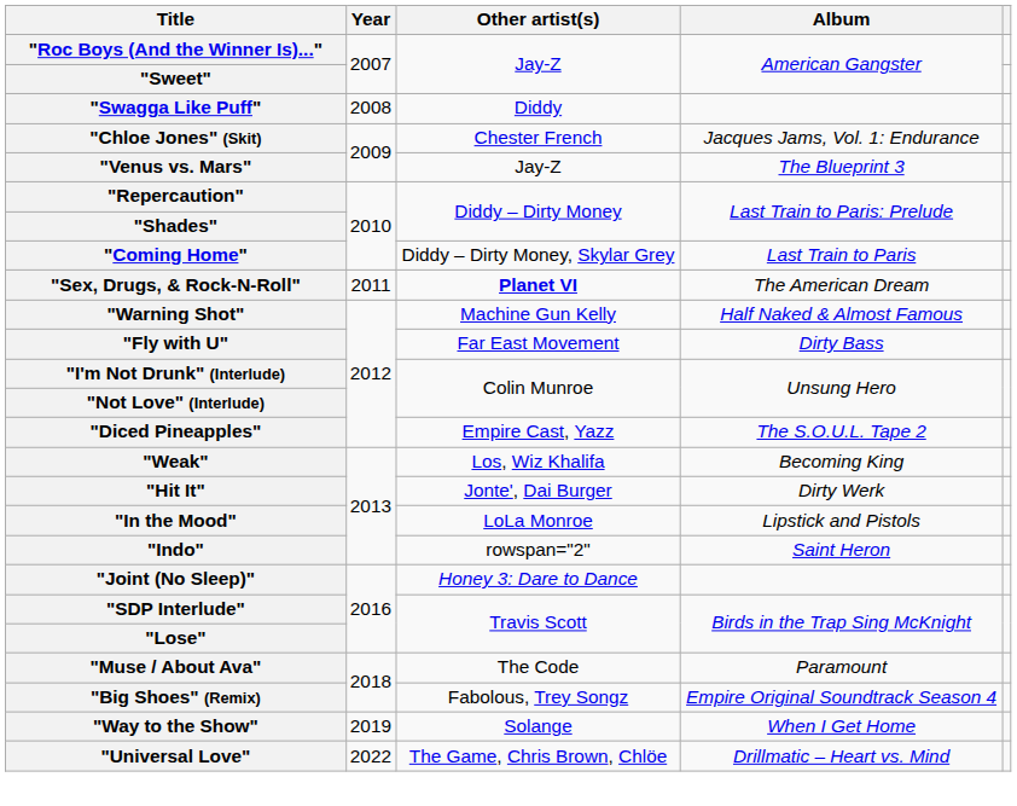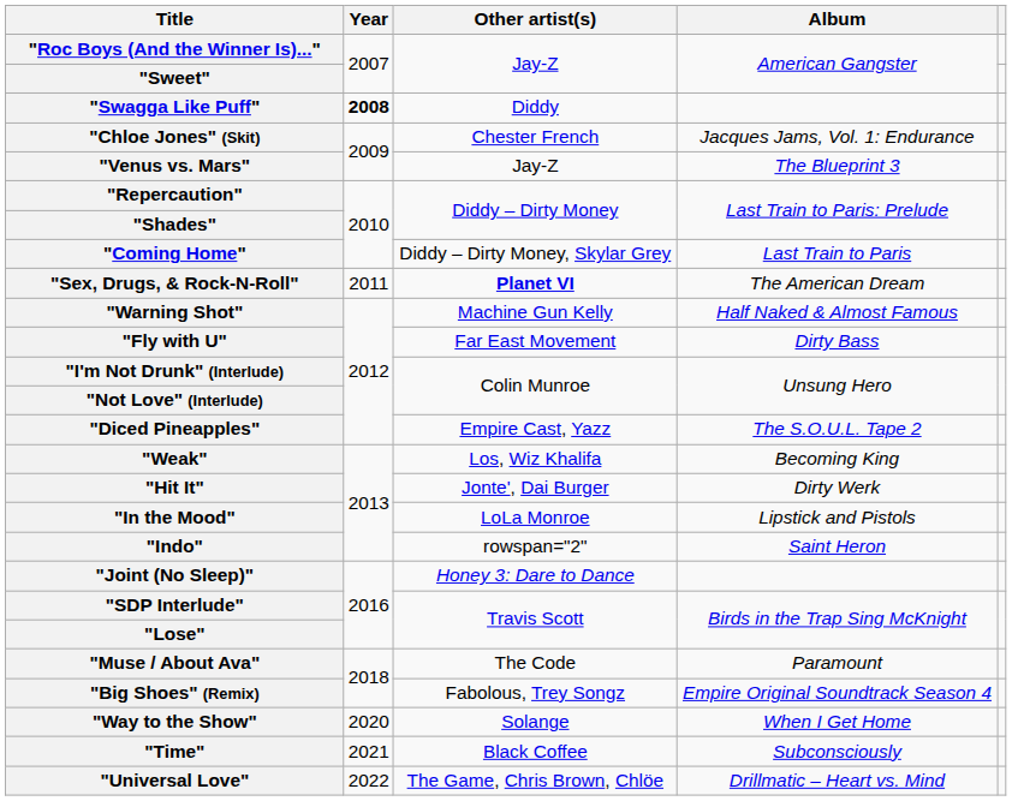"Swagga Like Puff" | Year: normal -> bold
"Way to the Show" | Year: 2019 -> 2020
+ row: "Time" | 2021 | Black Coffee | Subconsciously
